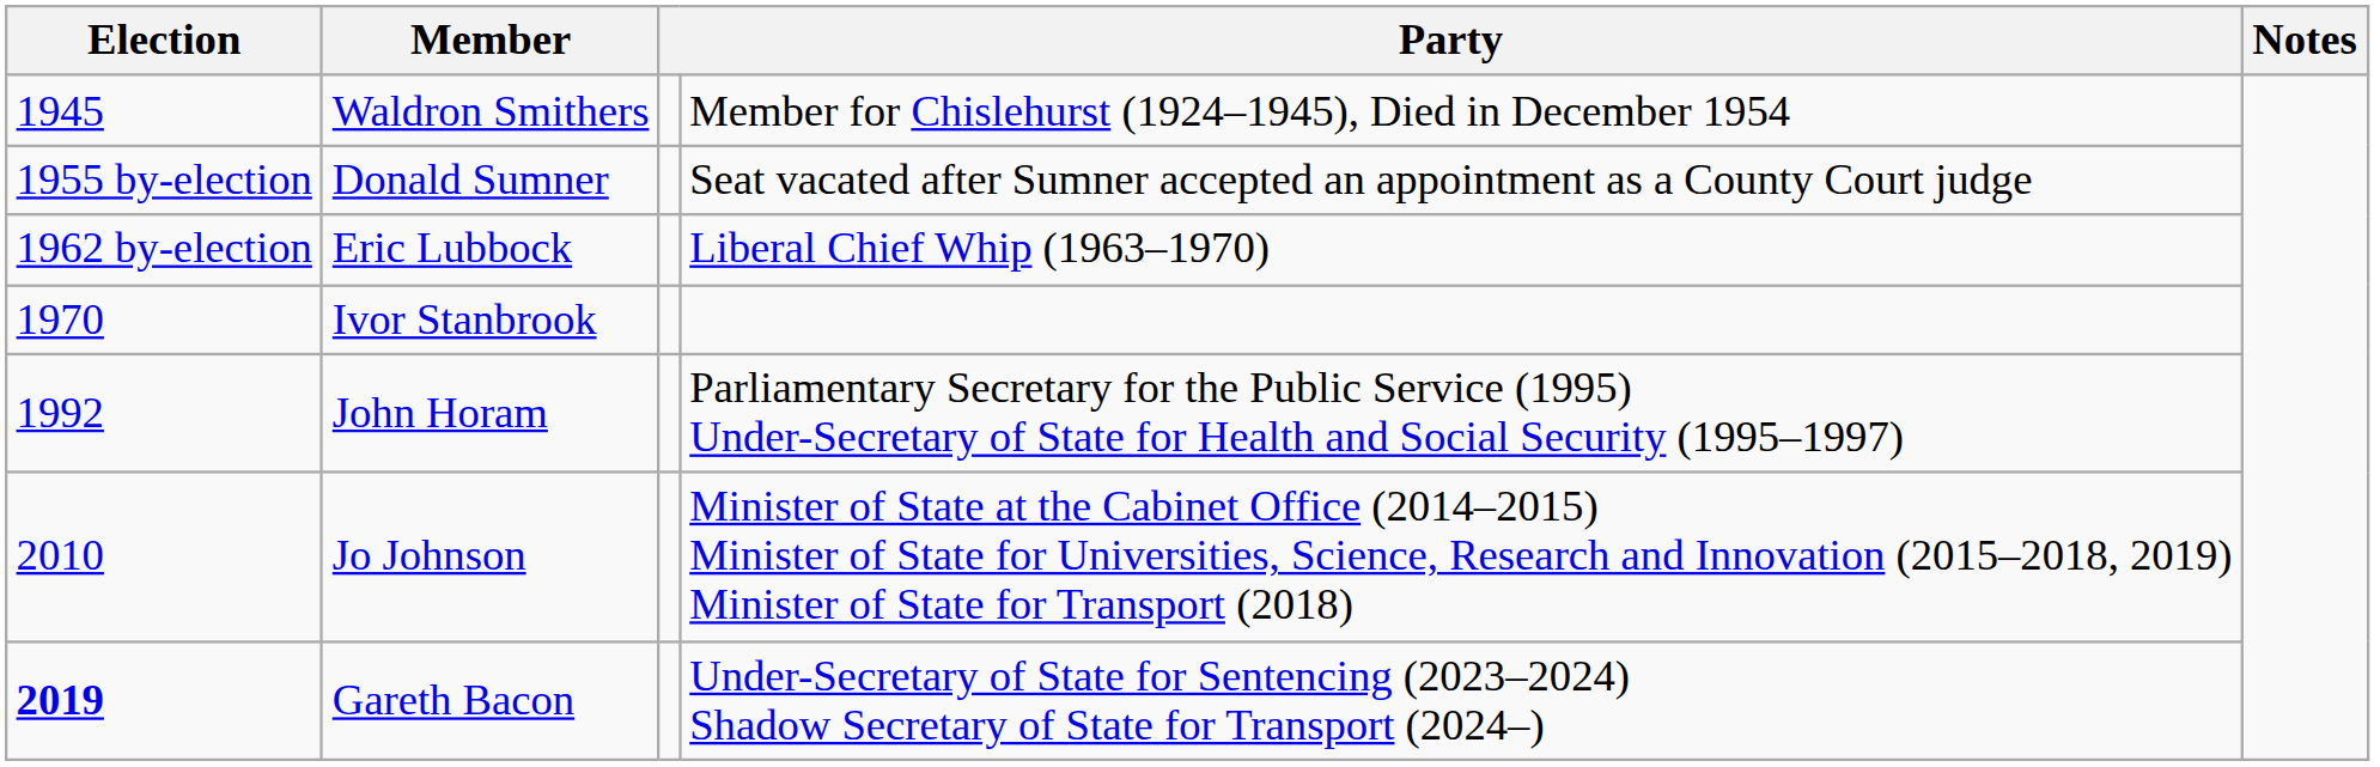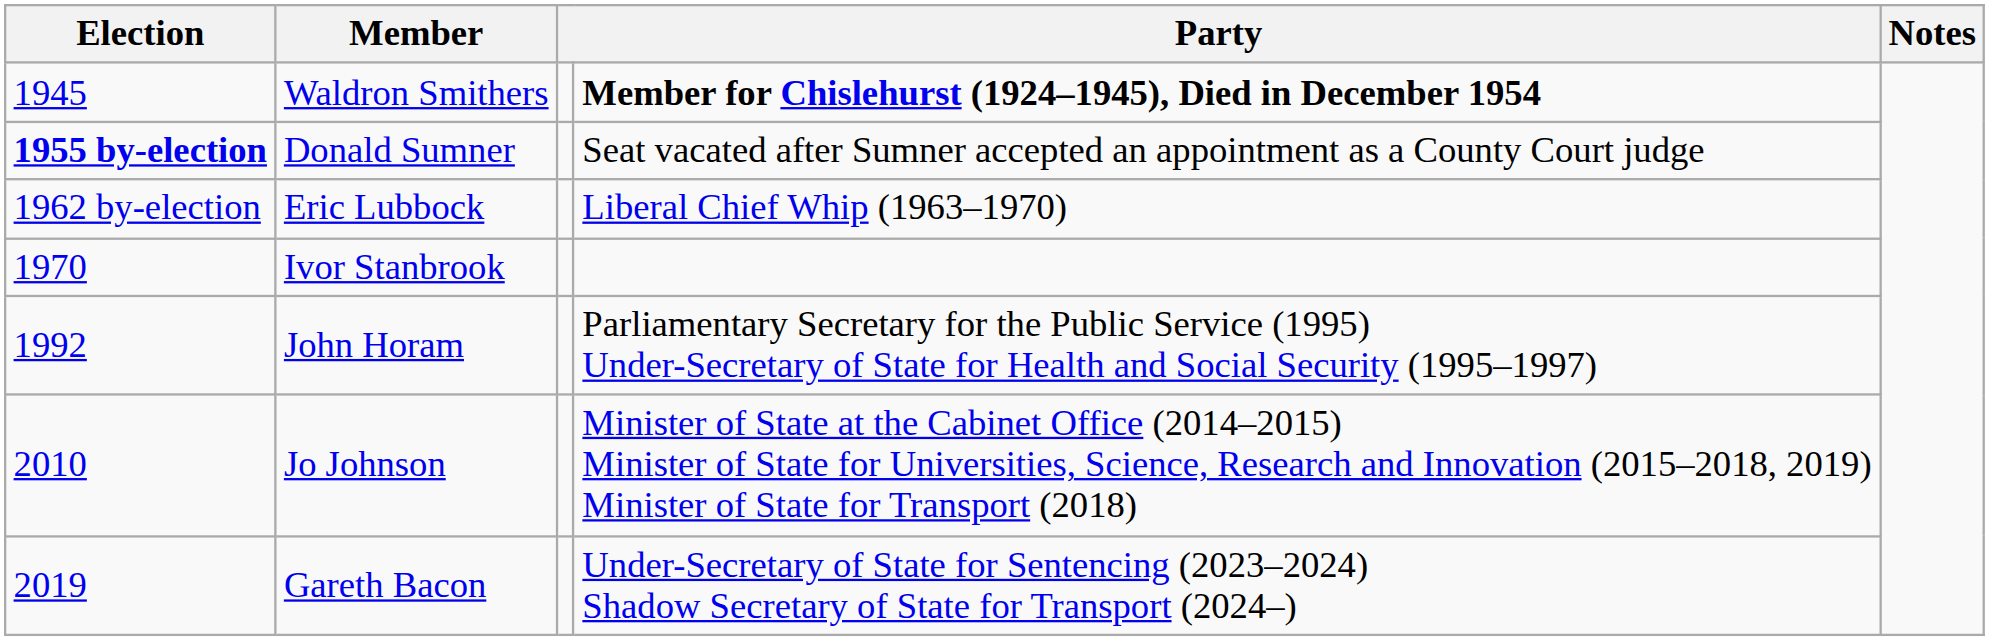Waldron Smithers | column 4: normal -> bold
Donald Sumner | Election: normal -> bold
Gareth Bacon | Election: bold -> normal
